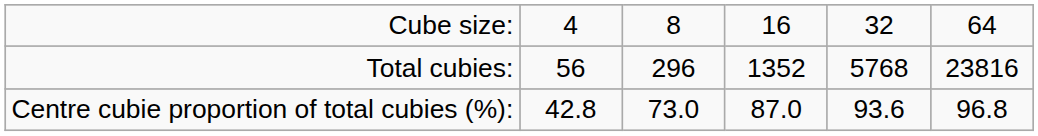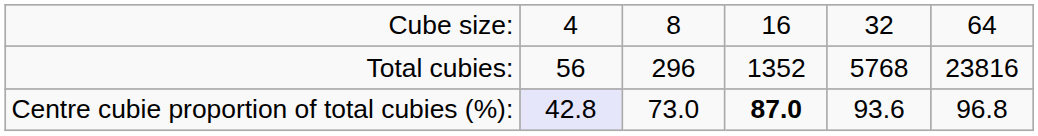row 3 | column 2: no background -> lavender background
row 3 | column 4: normal -> bold
